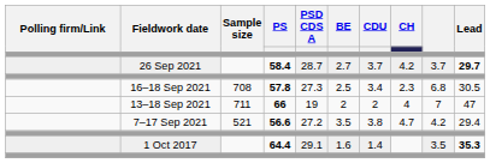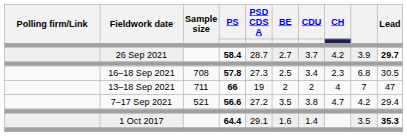26 Sep 2021 | column 9: 3.7 -> 3.9
